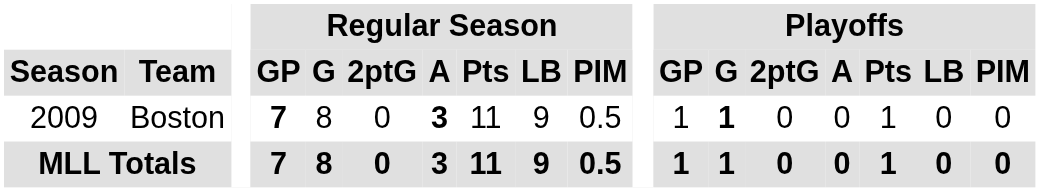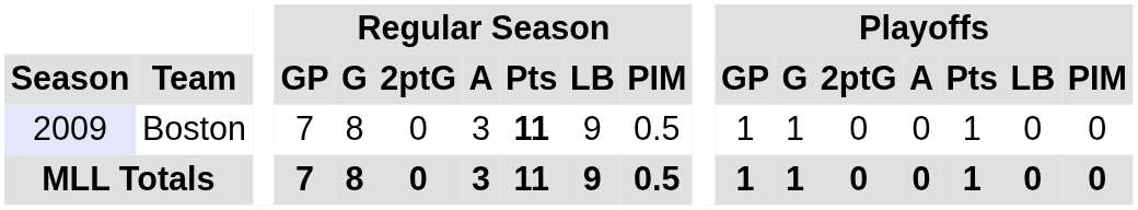Boston | Season: no background -> lavender background
Boston | Regular Season / GP: bold -> normal
Boston | Regular Season / A: bold -> normal
Boston | Regular Season / Pts: normal -> bold
Boston | Playoffs / G: bold -> normal
